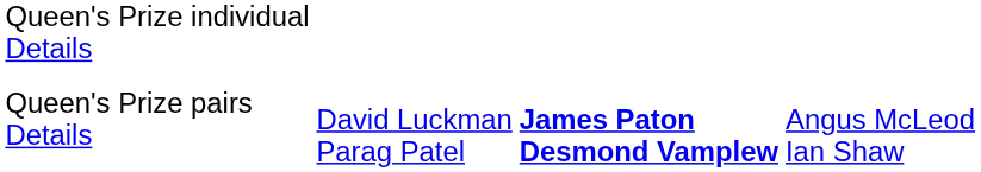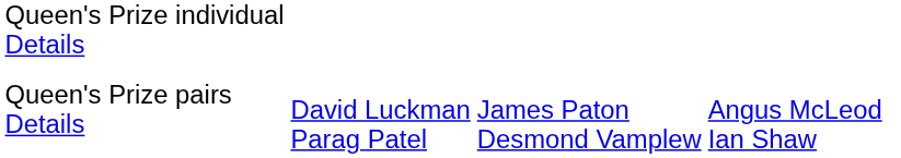Queen's Prize pairs Details | column 3: bold -> normal
